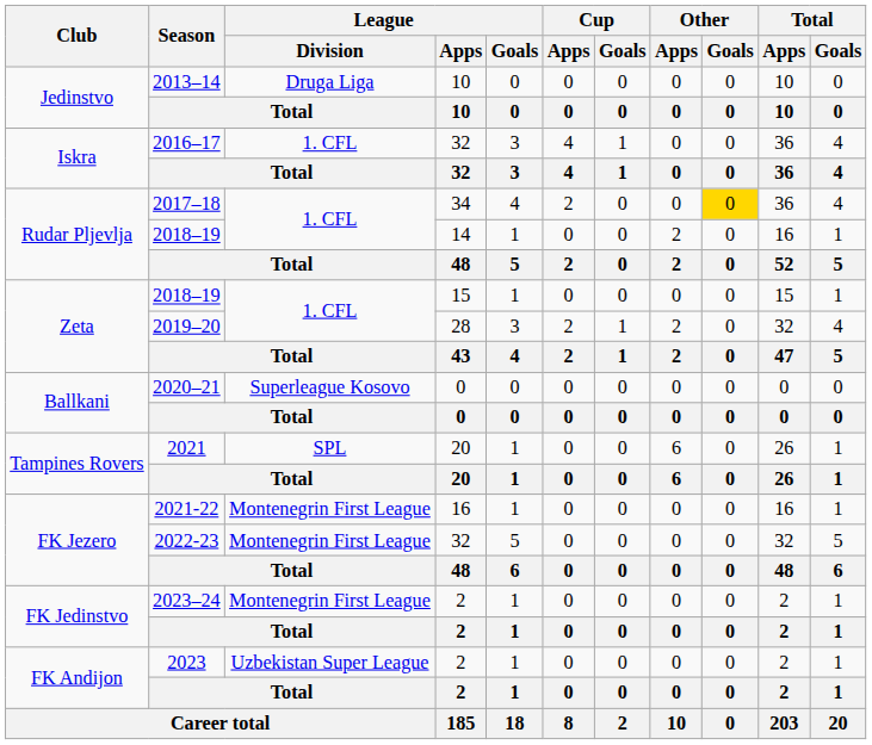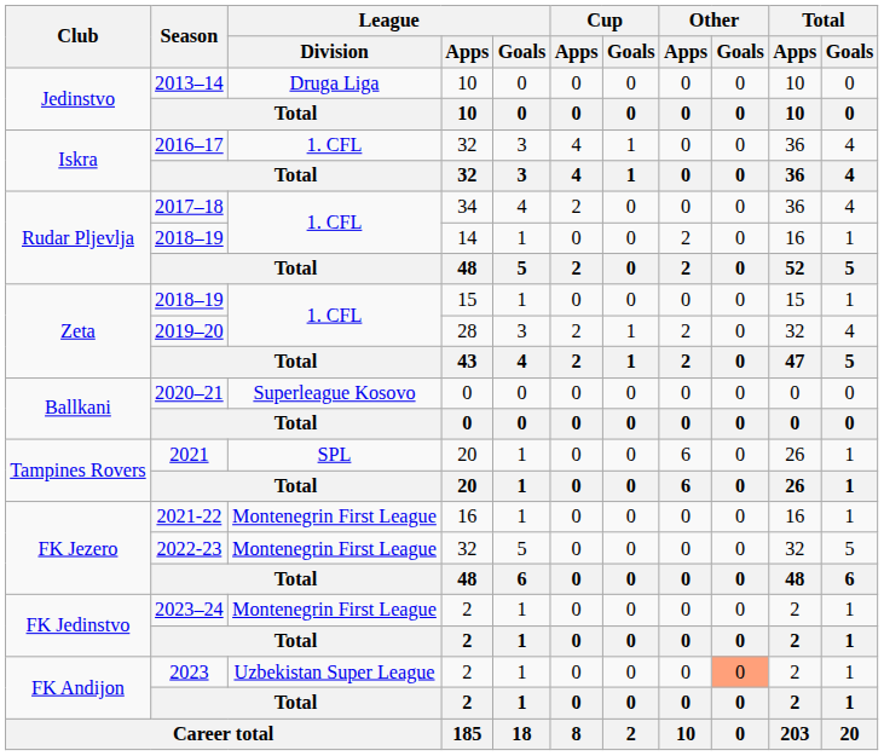2017–18 | Other / Goals: gold background -> no background
2023 | Other / Goals: no background -> lightsalmon background
